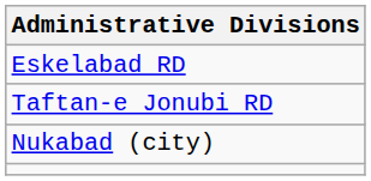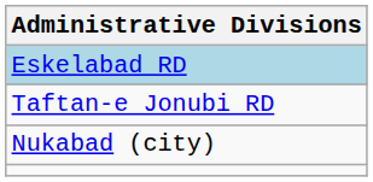row 2 | column 1: no background -> lightblue background
